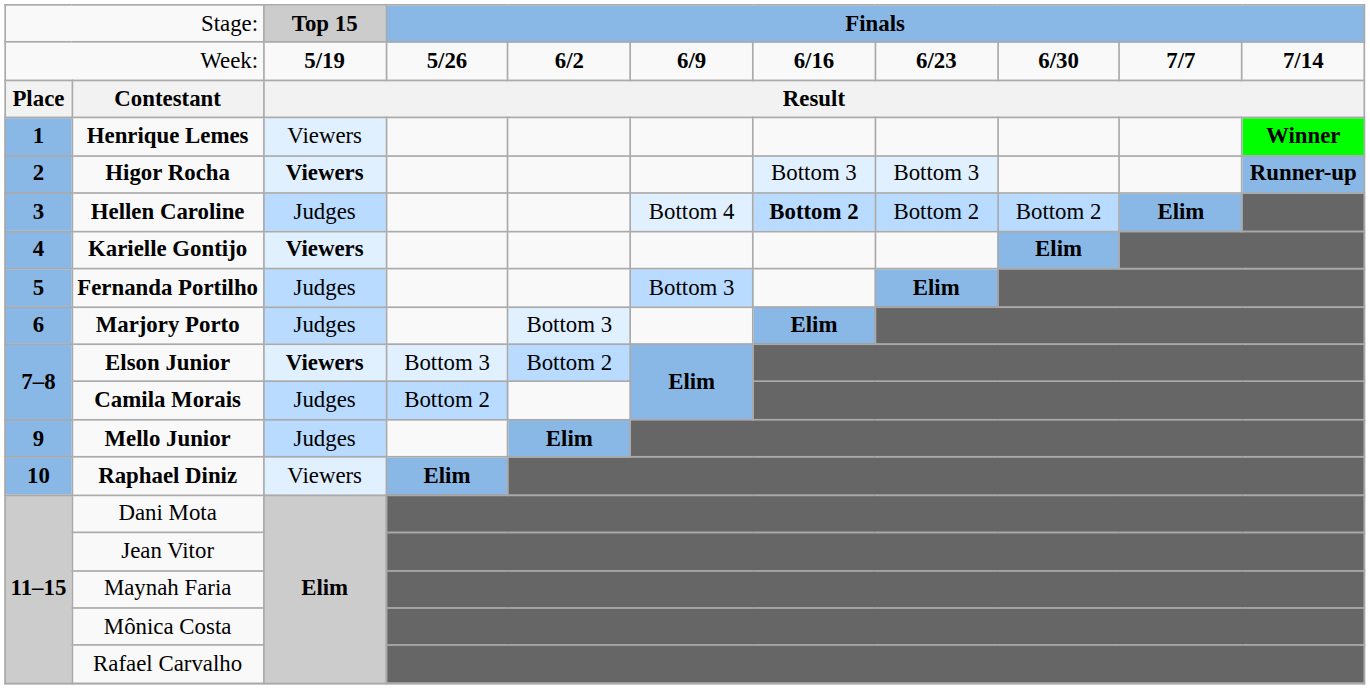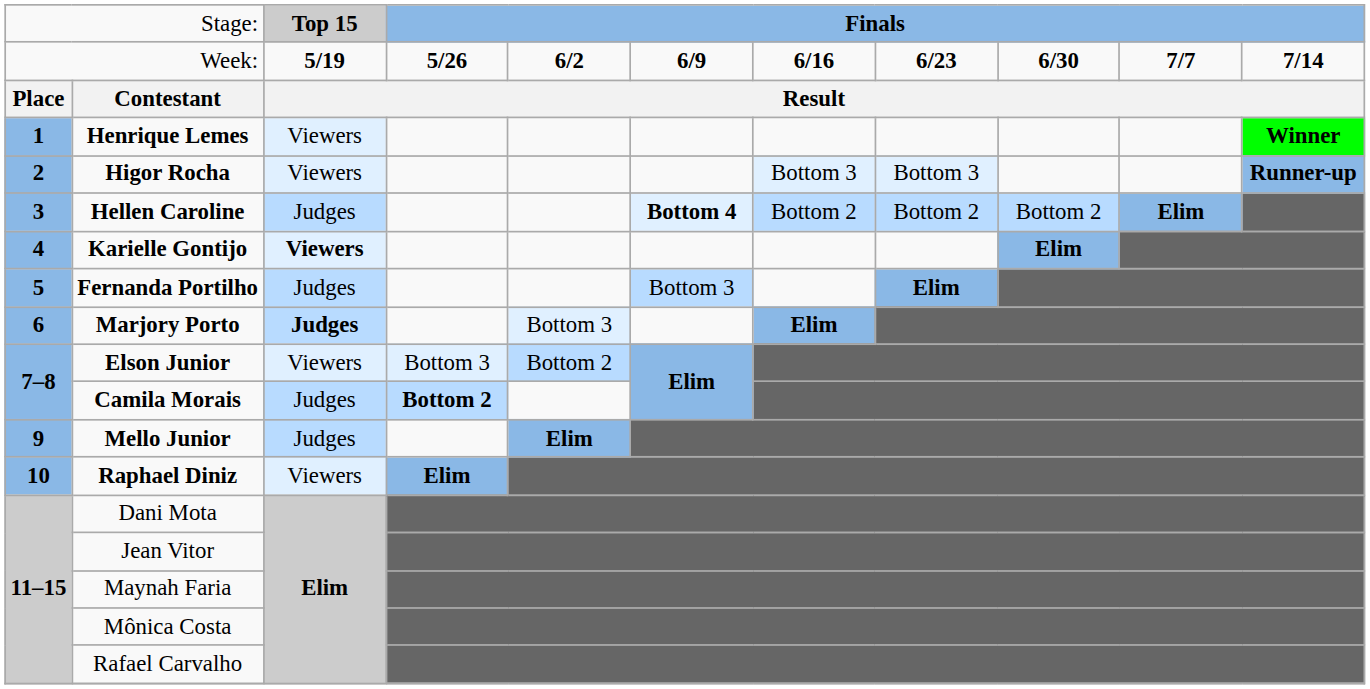Higor Rocha | column 3: bold -> normal
Hellen Caroline | column 6: normal -> bold
Hellen Caroline | column 7: bold -> normal
Marjory Porto | column 3: normal -> bold
Elson Junior | column 3: bold -> normal
Camila Morais | column 4: normal -> bold
